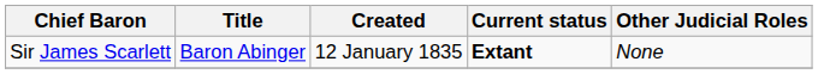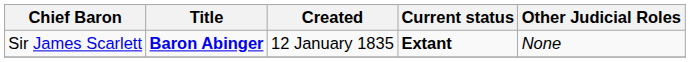Sir James Scarlett | Title: normal -> bold
